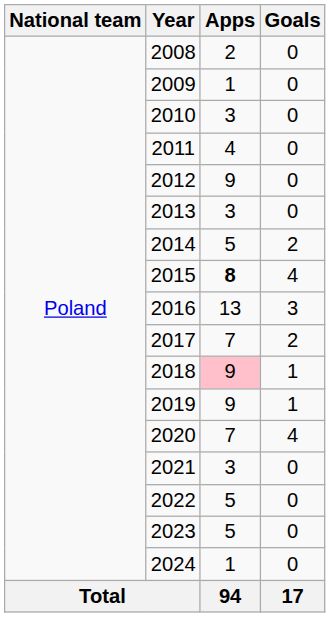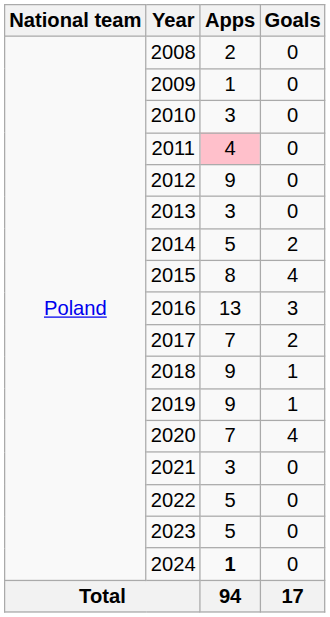2011 | Apps: no background -> pink background
2015 | Apps: bold -> normal
2018 | Apps: pink background -> no background
2024 | Apps: normal -> bold
